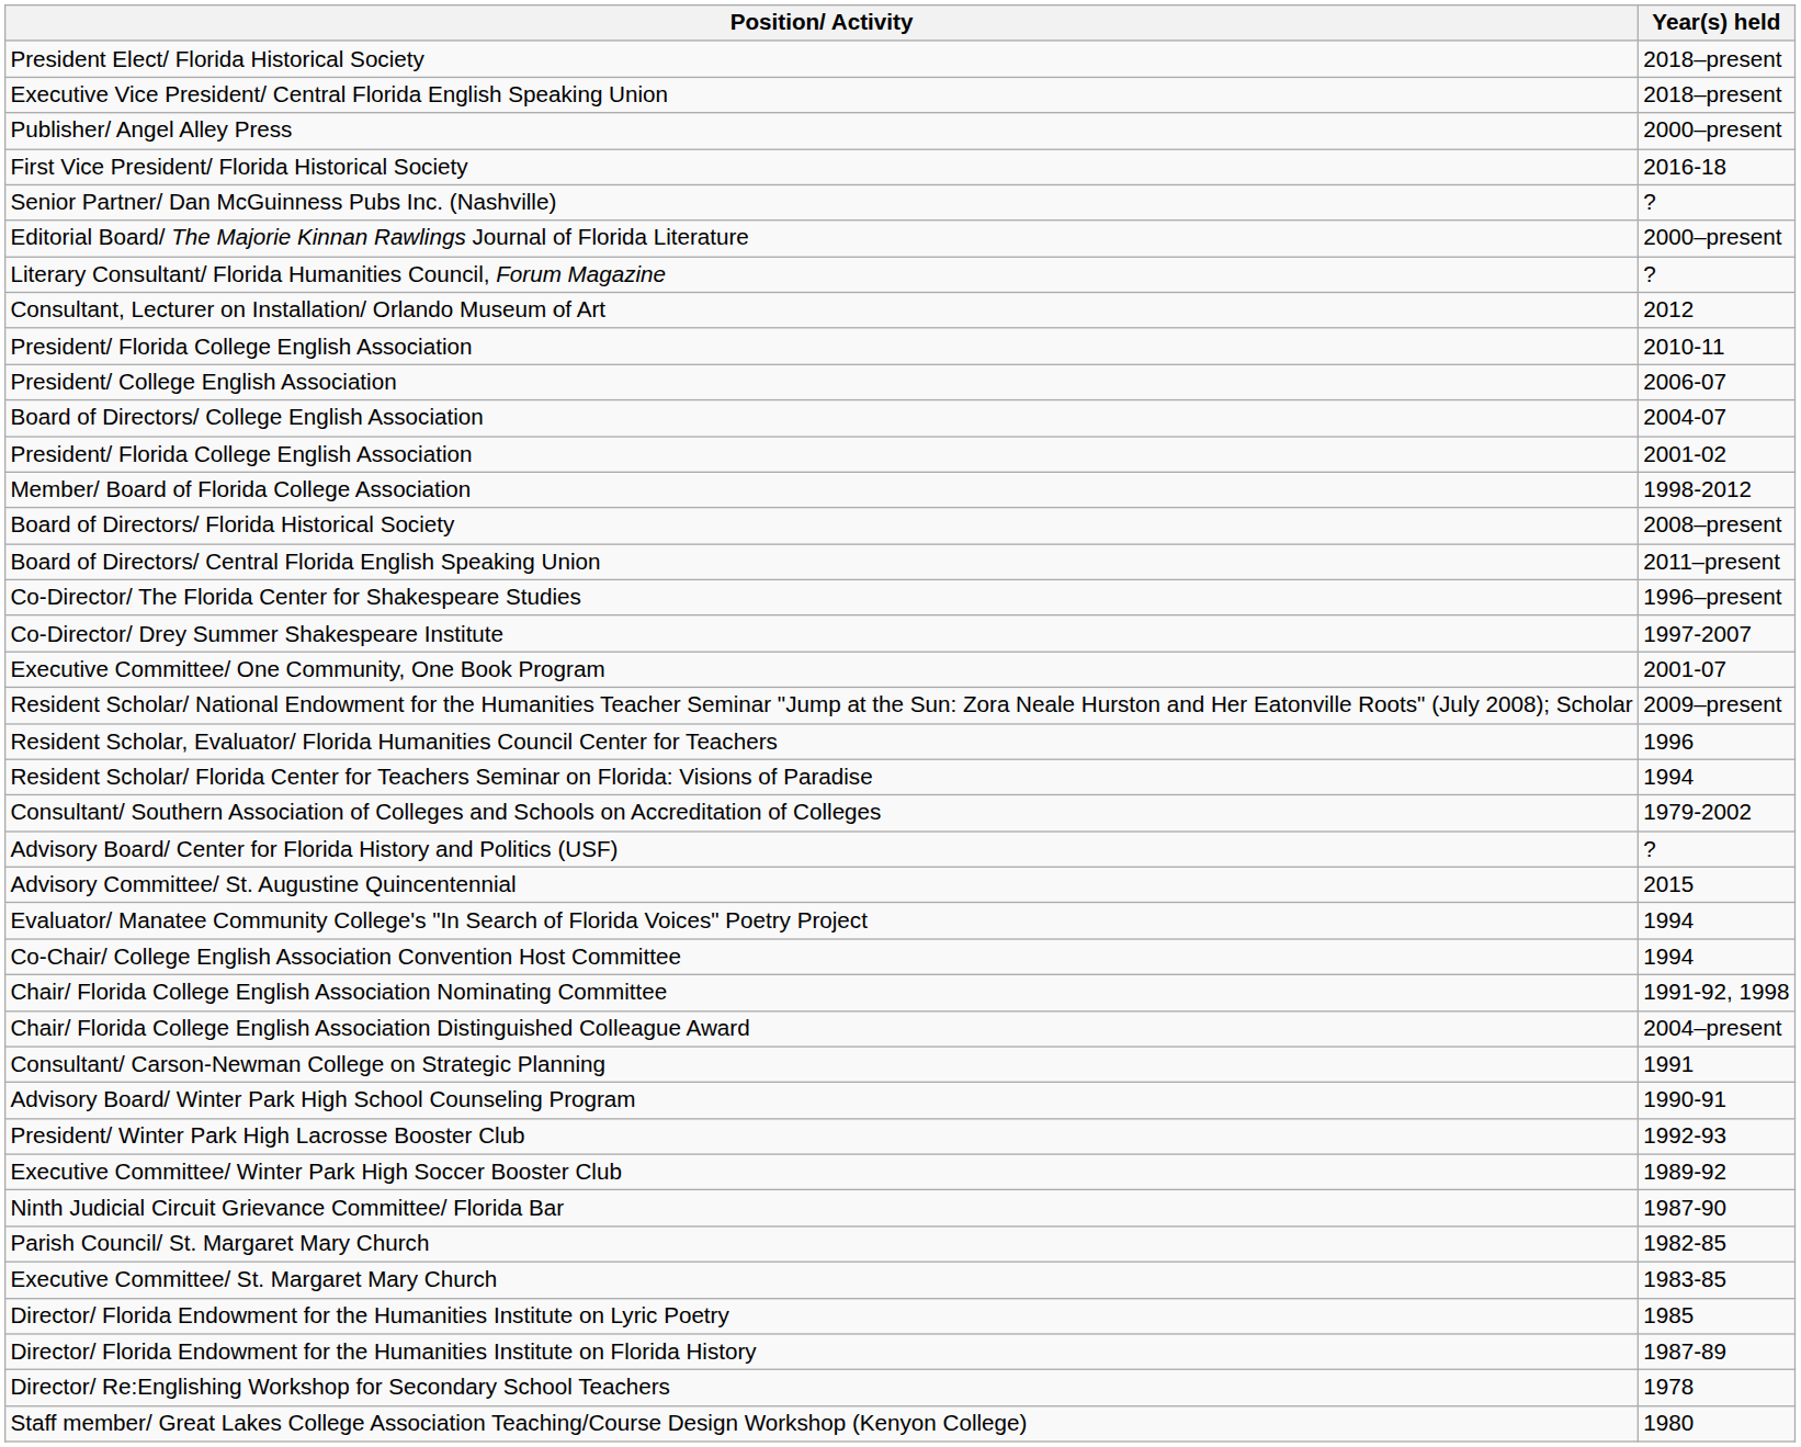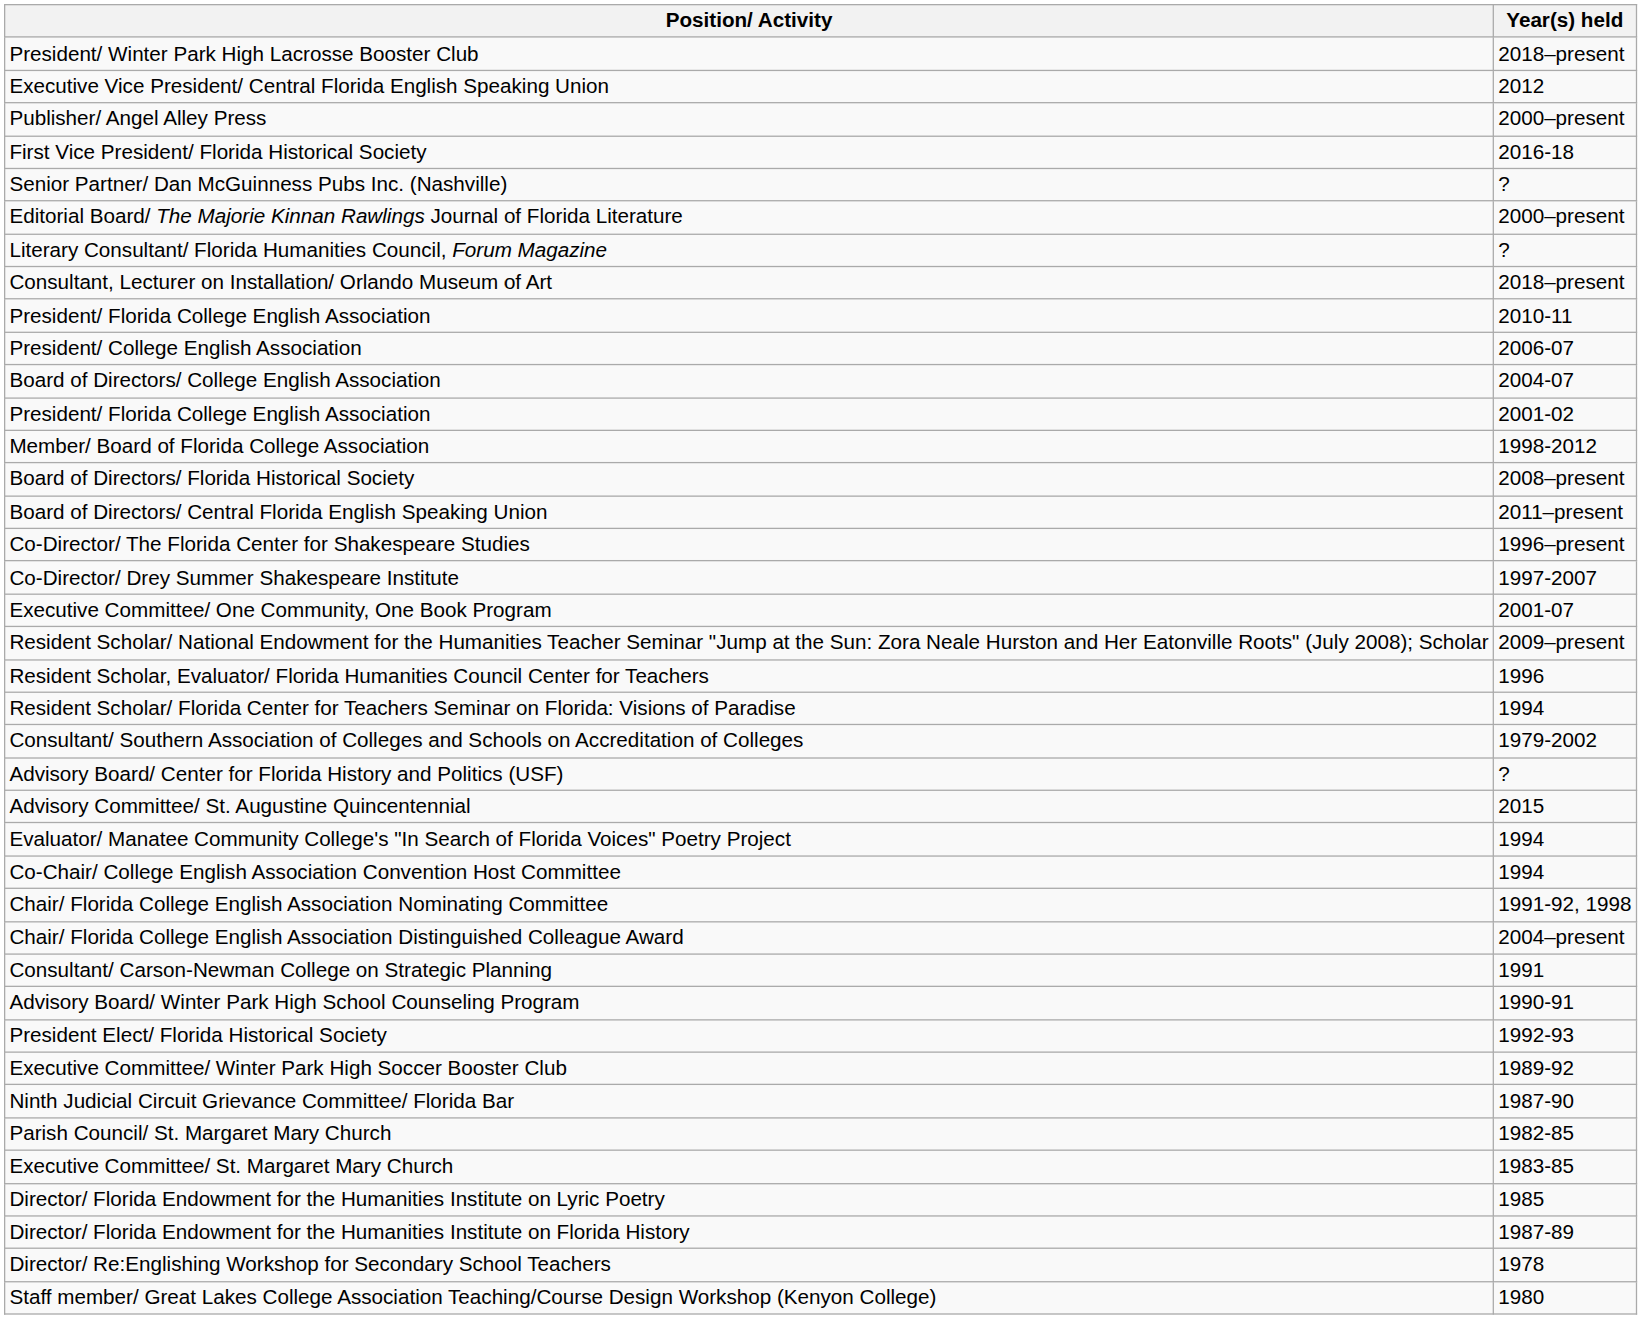row 2 | Position/ Activity: President Elect/ Florida Historical Society -> President/ Winter Park High Lacrosse Booster Club
row 3 | Year(s) held: 2018–present -> 2012
row 9 | Year(s) held: 2012 -> 2018–present
row 32 | Position/ Activity: President/ Winter Park High Lacrosse Booster Club -> President Elect/ Florida Historical Society
